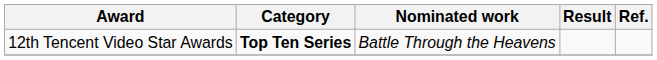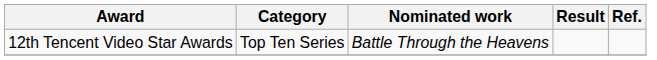12th Tencent Video Star Awards | Category: bold -> normal
